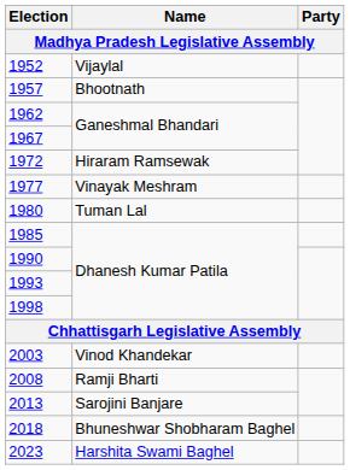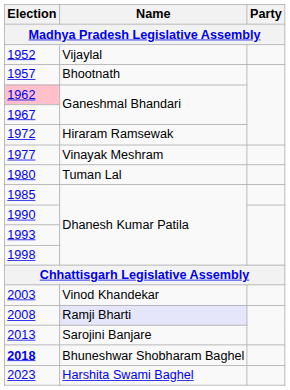1962 | Election: no background -> pink background
2008 | Name: no background -> lavender background
2018 | Election: normal -> bold
